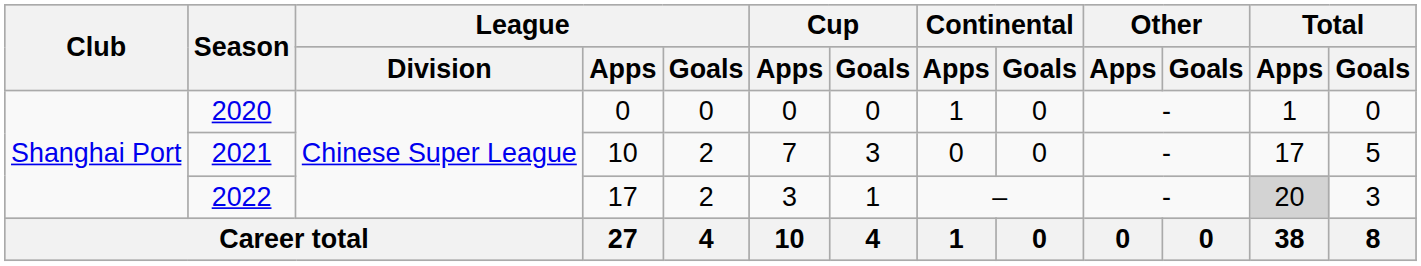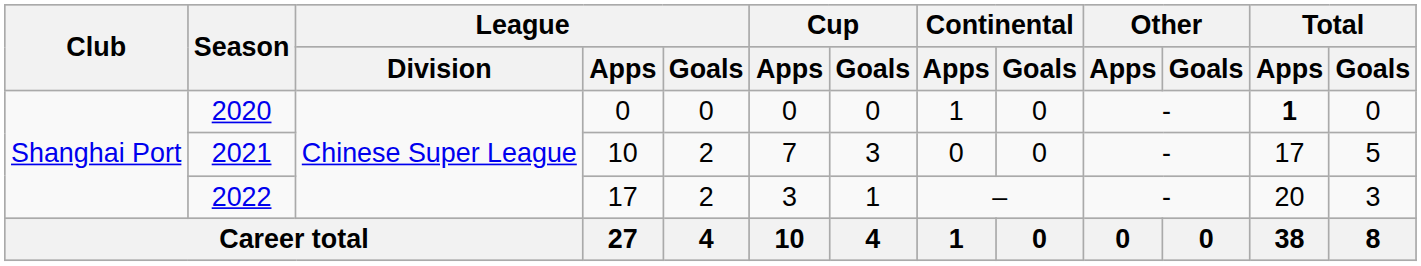2020 | Total / Apps: normal -> bold
2022 | Total / Apps: lightgrey background -> no background
